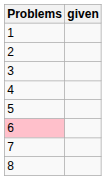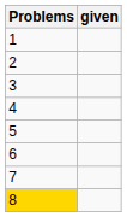6 | Problems: pink background -> no background
8 | Problems: no background -> gold background
